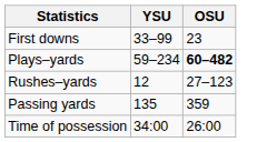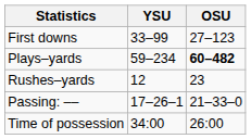First downs | OSU: 23 -> 27–123
Rushes–yards | OSU: 27–123 -> 23
- row: Passing yards | 135 | 359
+ row: Passing: –– | 17–26–1 | 21–33–0
